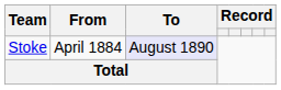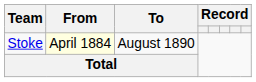Stoke | From: no background -> lightyellow background
Stoke | To: lavender background -> no background
